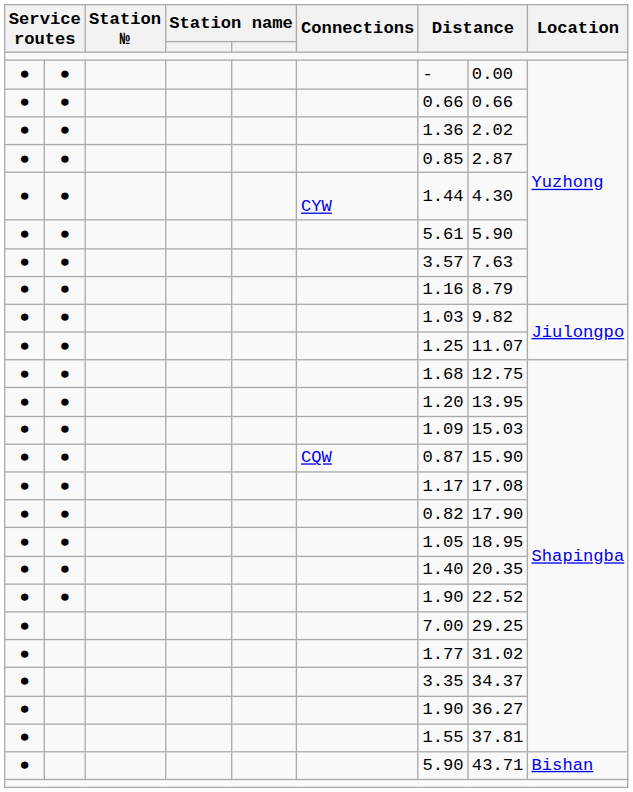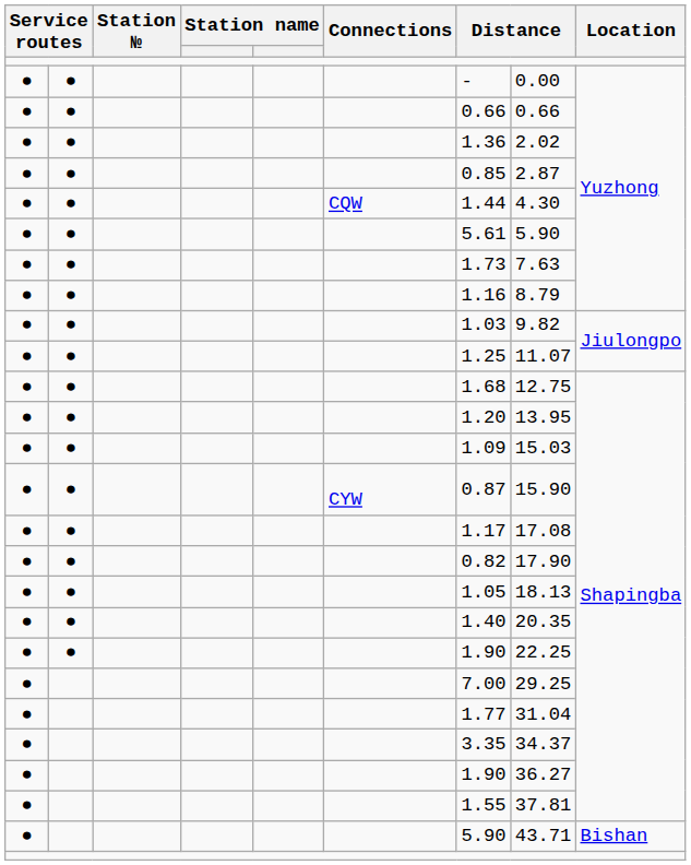row 8 | Connections: CYW -> CQW
row 10 | column 7: 3.57 -> 1.73
row 17 | Connections: CQW -> CYW
row 20 | column 8: 18.95 -> 18.13
row 22 | column 8: 22.52 -> 22.25
row 24 | column 8: 31.02 -> 31.04
